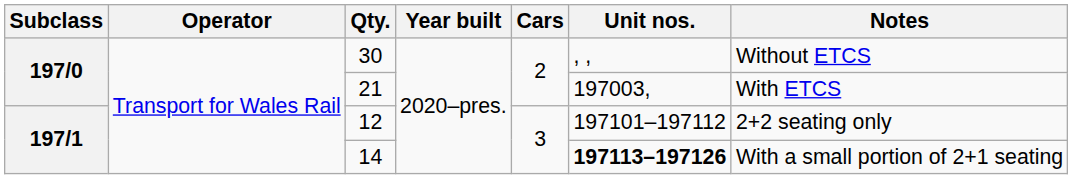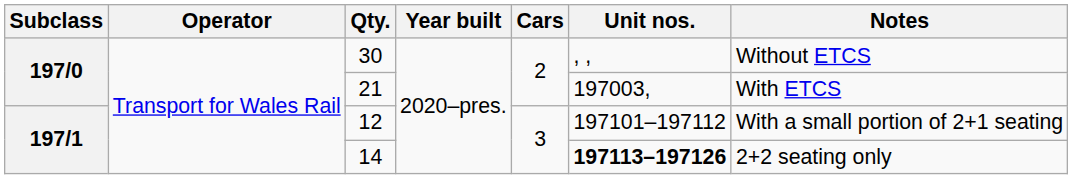12 | Notes: 2+2 seating only -> With a small portion of 2+1 seating
14 | Notes: With a small portion of 2+1 seating -> 2+2 seating only
